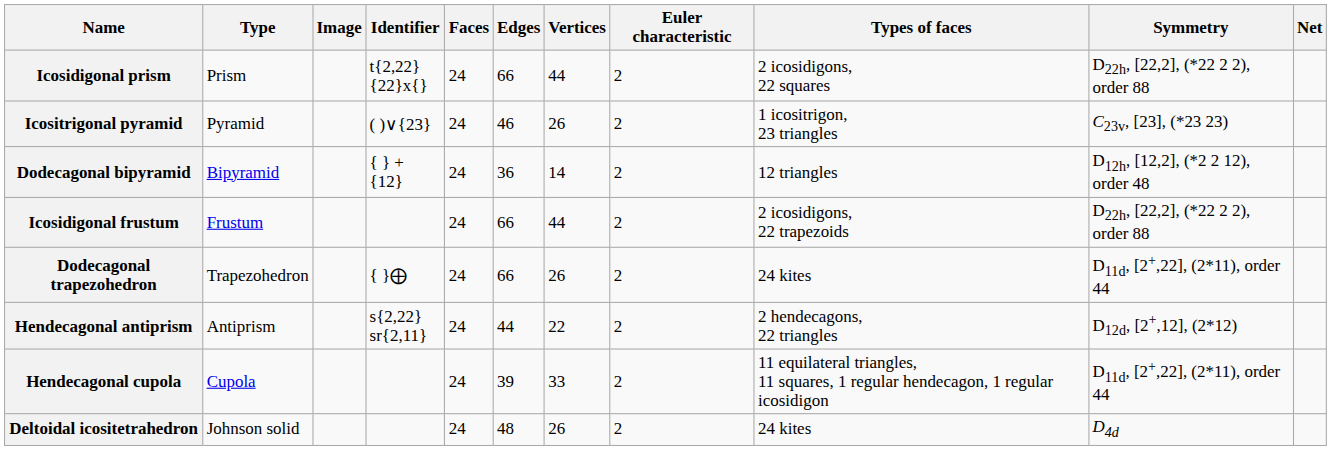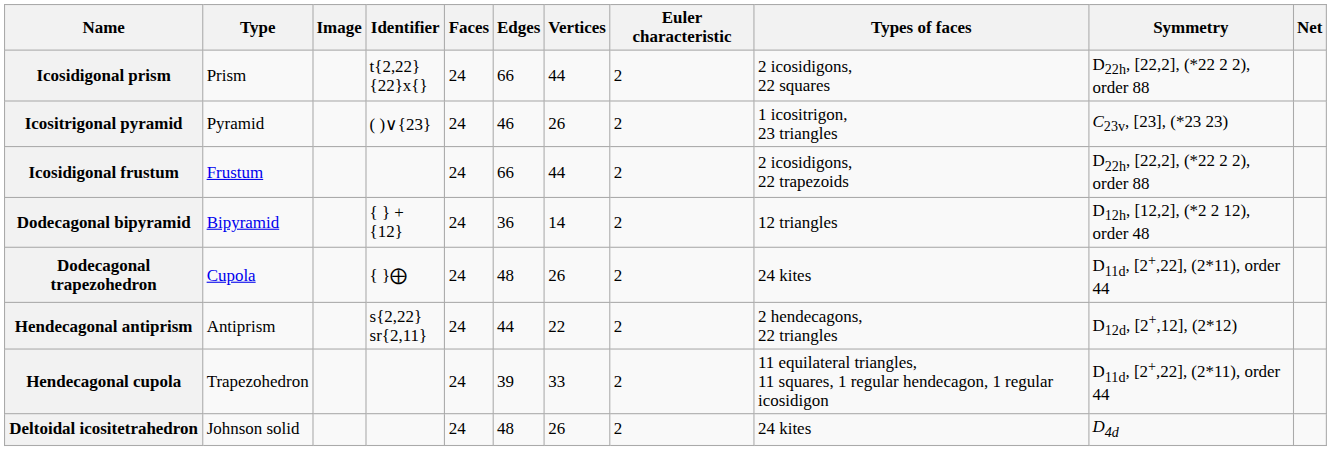rows swapped: Icosidigonal frustum <-> Dodecagonal bipyramid
Dodecagonal trapezohedron | Type: Trapezohedron -> Cupola
Dodecagonal trapezohedron | Edges: 66 -> 48
Hendecagonal cupola | Type: Cupola -> Trapezohedron
